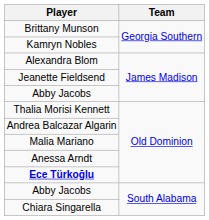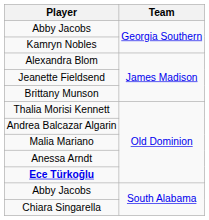row 2 | Player: Brittany Munson -> Abby Jacobs
row 6 | Player: Abby Jacobs -> Brittany Munson
